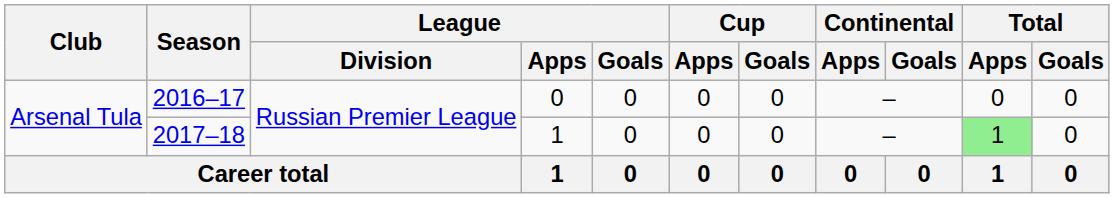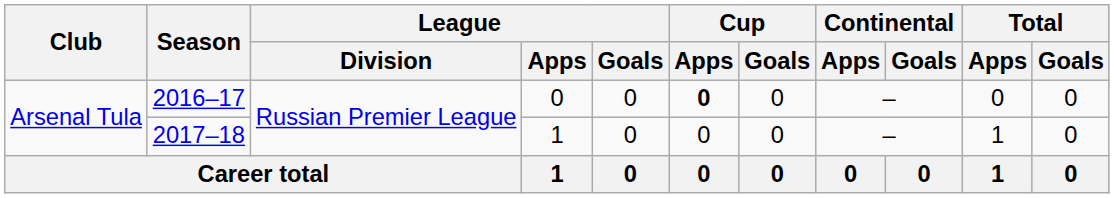2016–17 | Cup / Apps: normal -> bold
2017–18 | Total / Apps: lightgreen background -> no background
